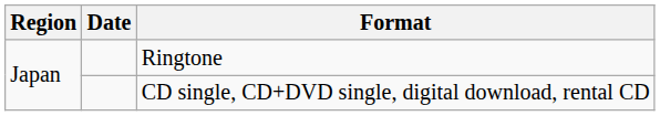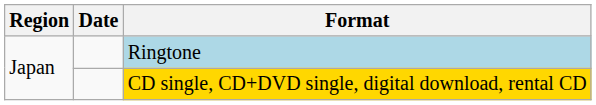Ringtone | Format: no background -> lightblue background
CD single, CD+DVD single, digital download, rental CD | Format: no background -> gold background
